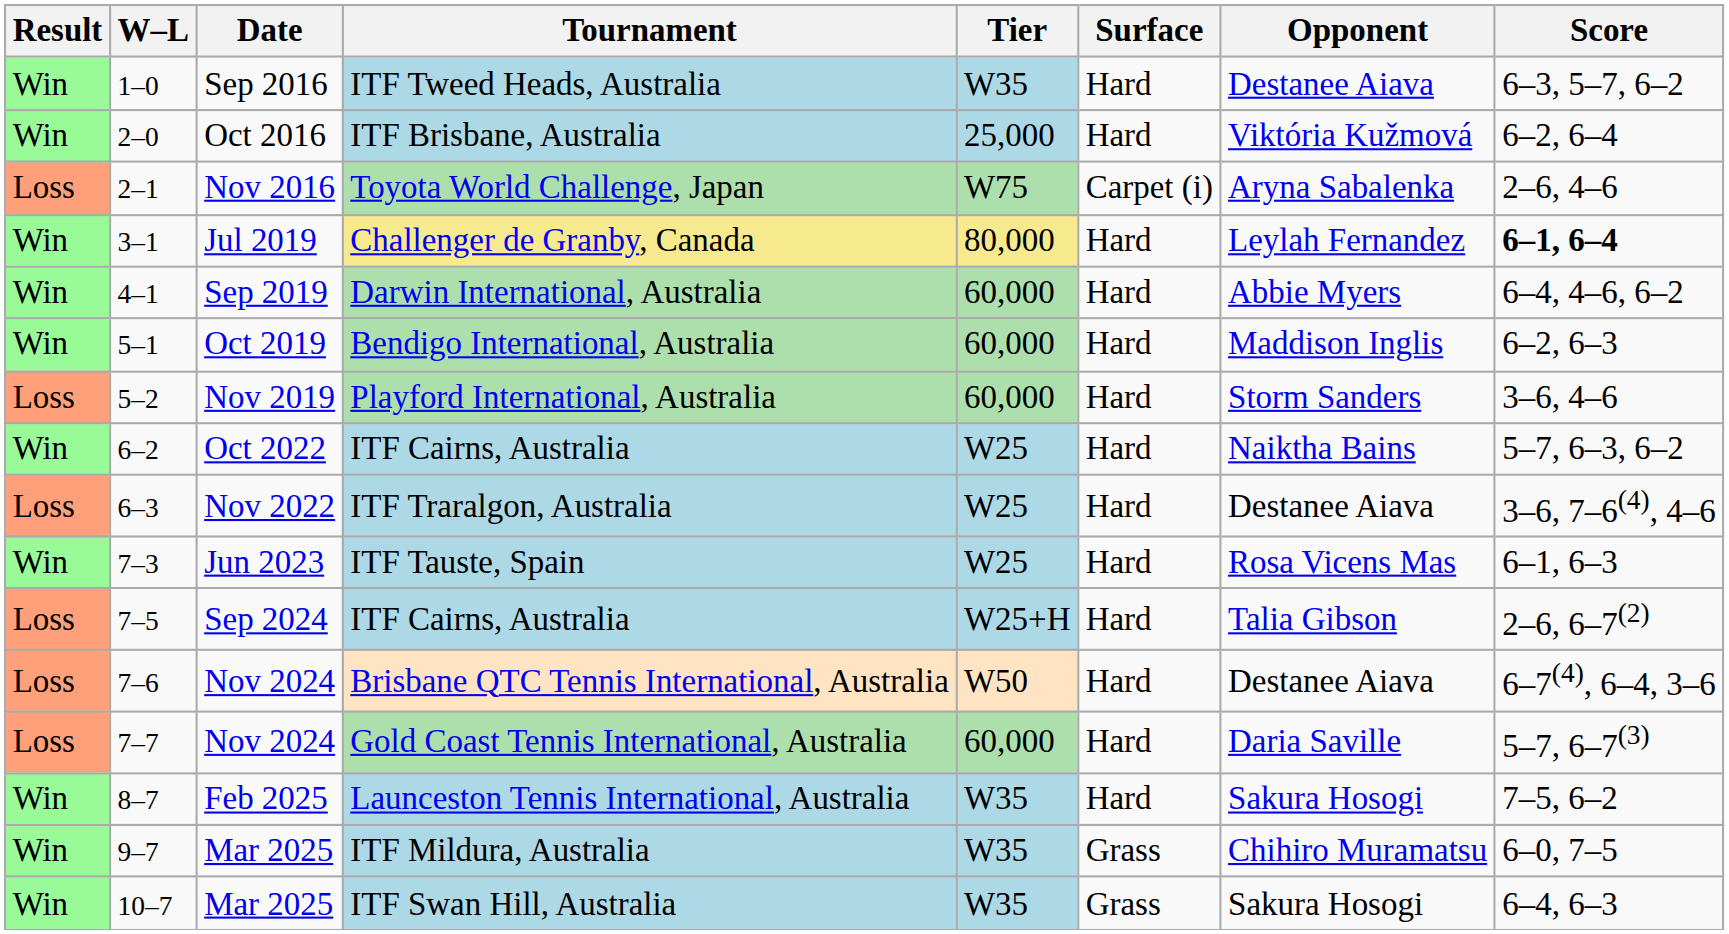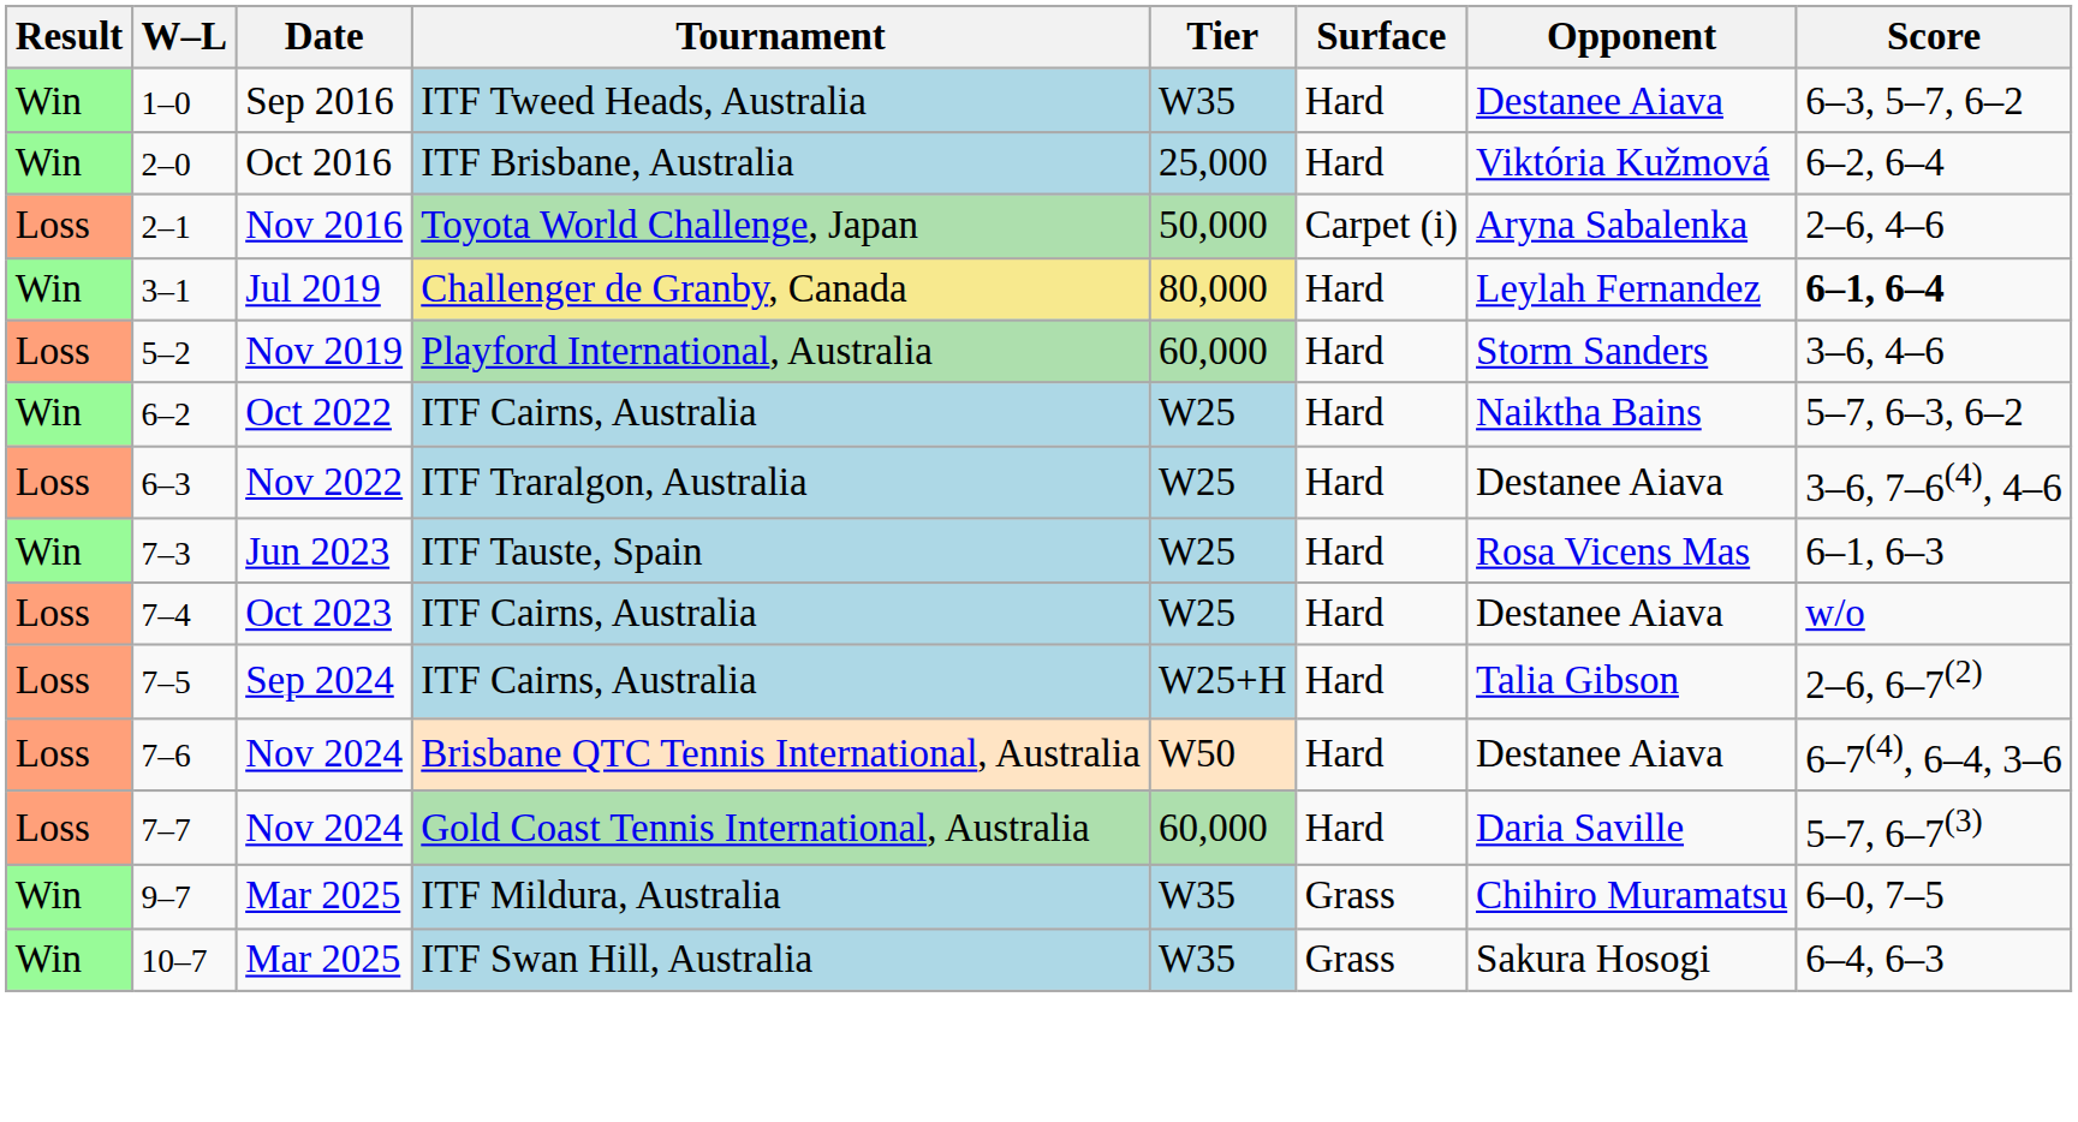2–1 | Tier: W75 -> 50,000
- row: Win | 4–1 | Sep 2019 | Darwin International, Australia | 60,000 | Hard | Abbie Myers | 6–4, 4–6, 6–2
- row: Win | 5–1 | Oct 2019 | Bendigo International, Australia | 60,000 | Hard | Maddison Inglis | 6–2, 6–3
+ row: Loss | 7–4 | Oct 2023 | ITF Cairns, Australia | W25 | Hard | Destanee Aiava | w/o
- row: Win | 8–7 | Feb 2025 | Launceston Tennis International, Australia | W35 | Hard | Sakura Hosogi | 7–5, 6–2
